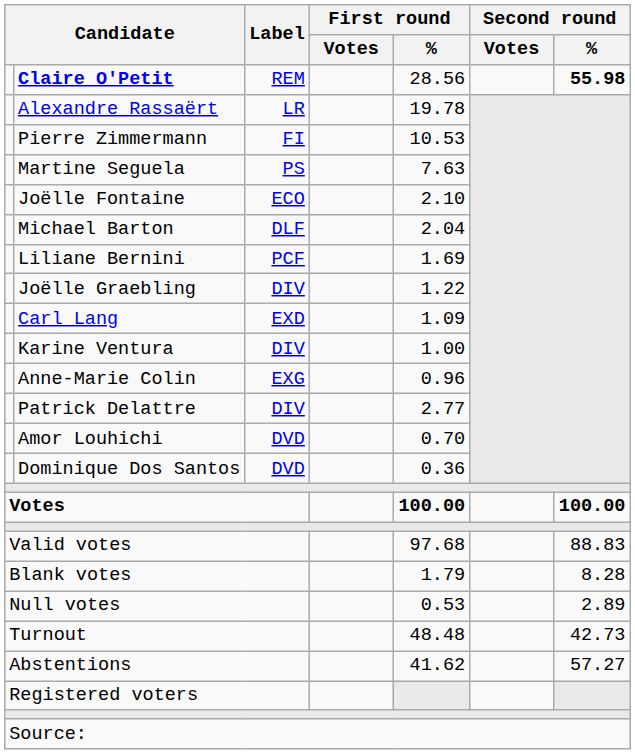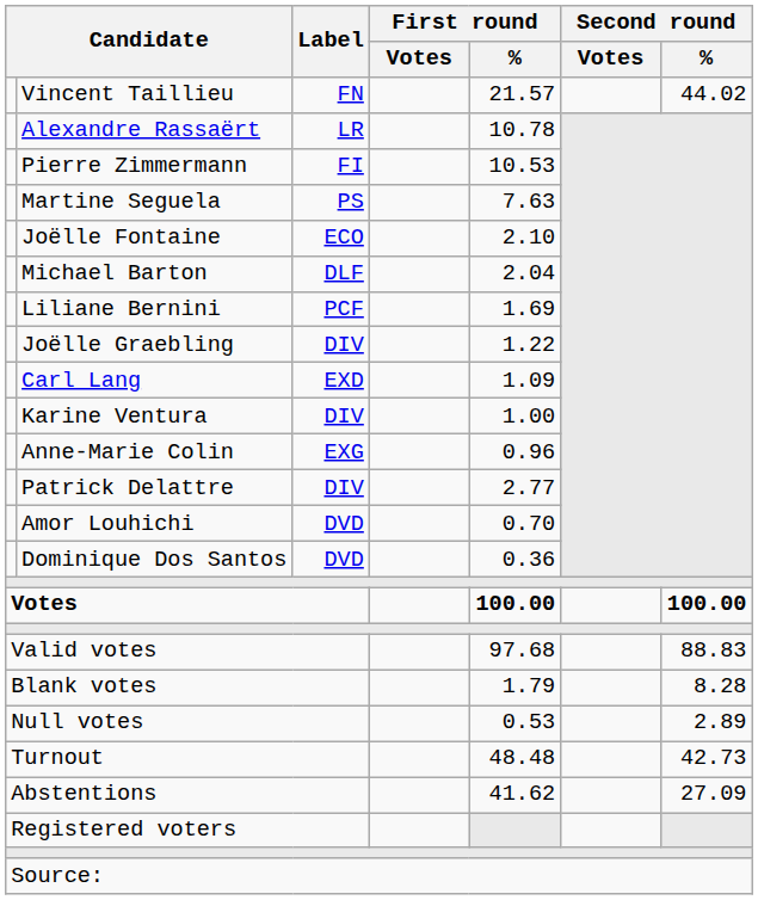- row: Claire O'Petit | REM | 28.56 | 55.98
+ row: Vincent Taillieu | FN | 21.57 | 44.02
Alexandre Rassaërt | First round / %: 19.78 -> 10.78
Abstentions | Second round / %: 57.27 -> 27.09
